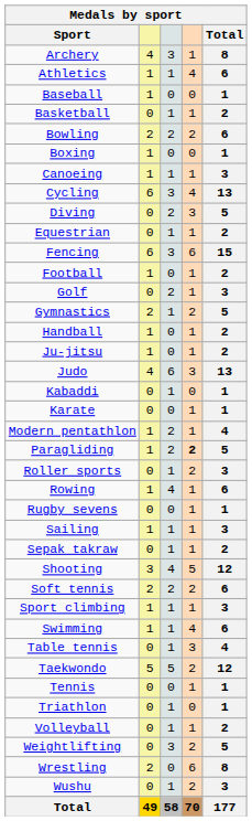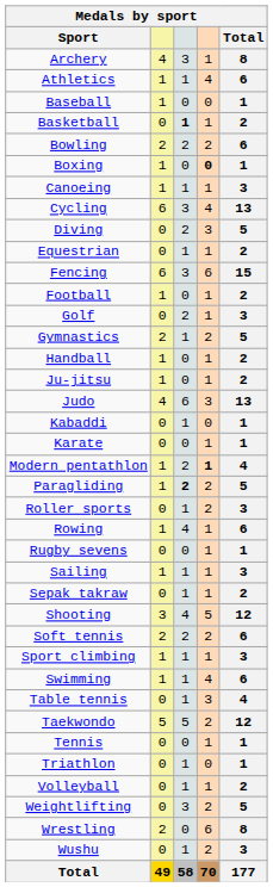Basketball | column 3: normal -> bold
Boxing | column 4: normal -> bold
Modern pentathlon | column 4: normal -> bold
Paragliding | column 3: normal -> bold
Paragliding | column 4: bold -> normal
